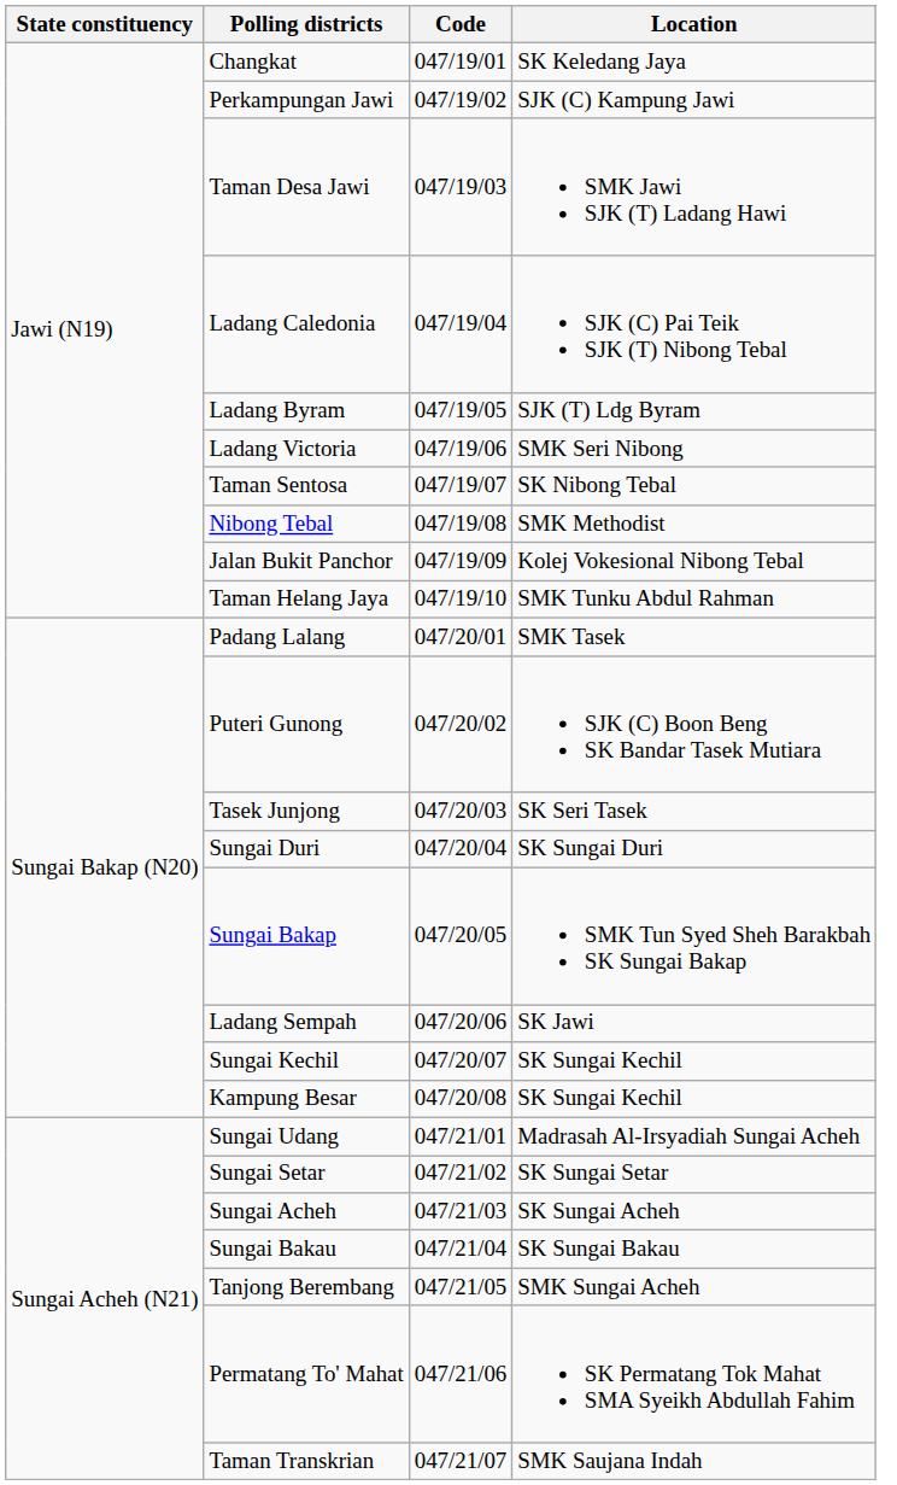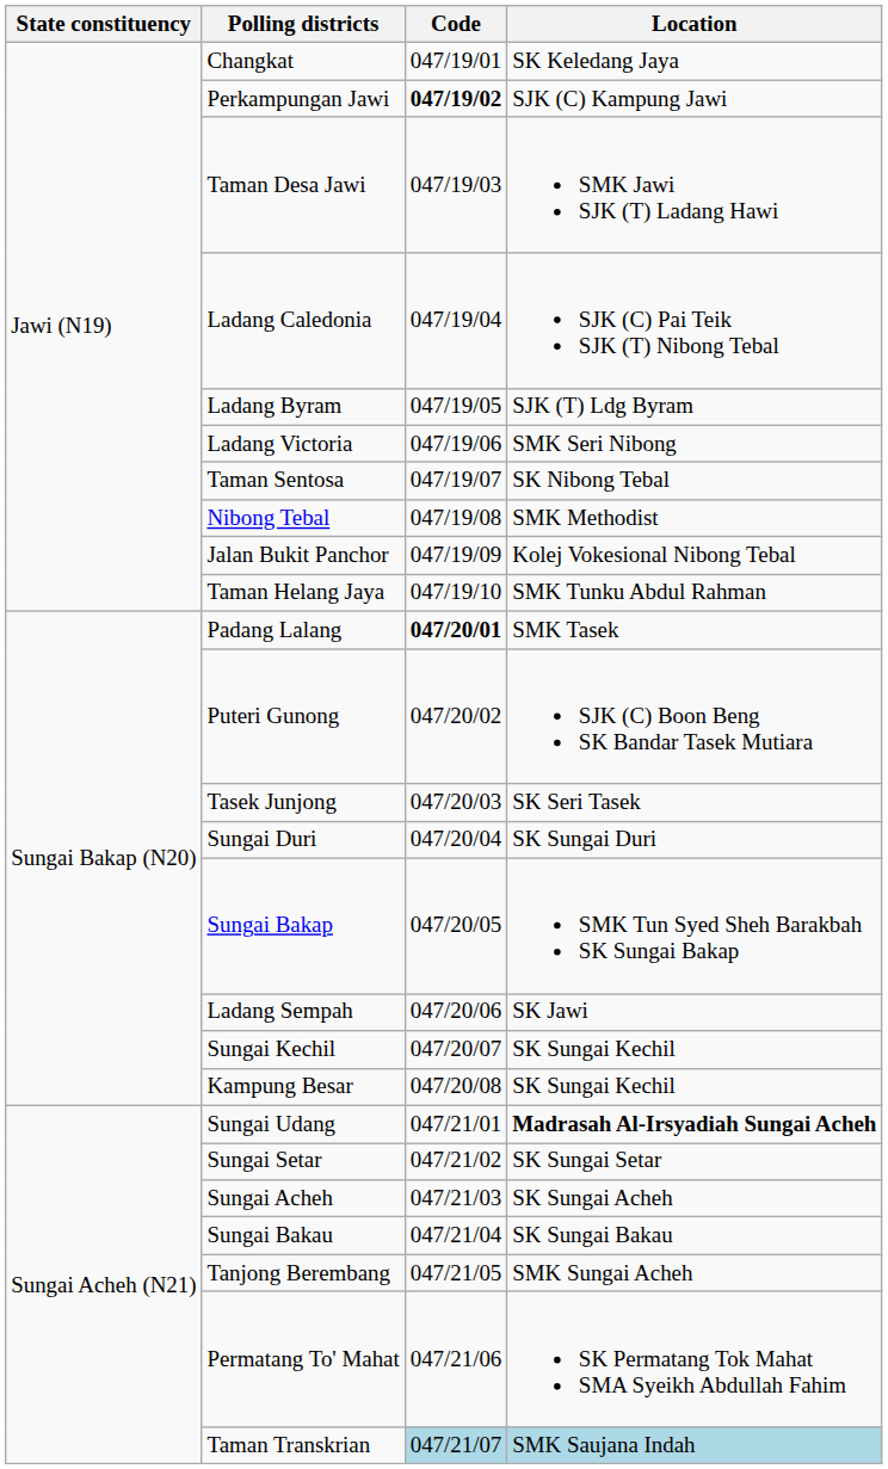Perkampungan Jawi | Code: normal -> bold
Padang Lalang | Code: normal -> bold
Sungai Udang | Location: normal -> bold
Taman Transkrian | Code: no background -> lightblue background
Taman Transkrian | Location: no background -> lightblue background
